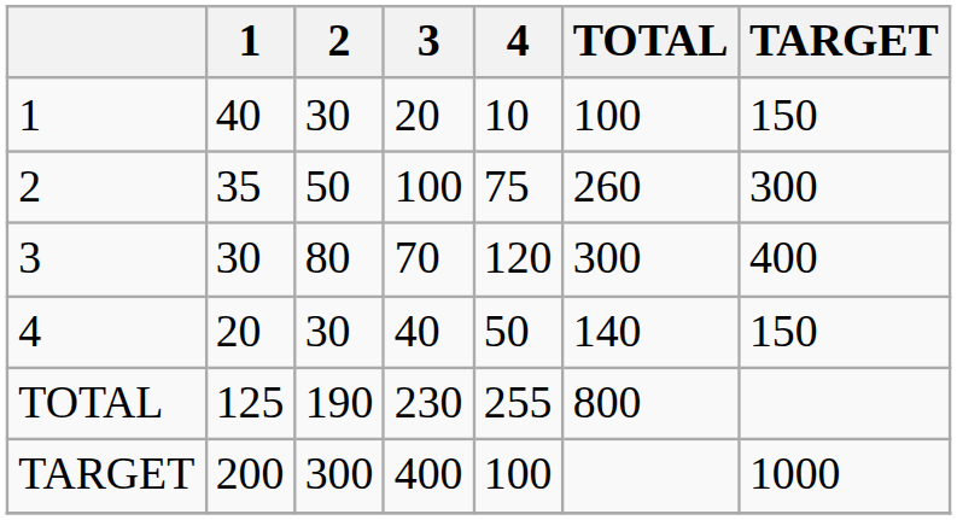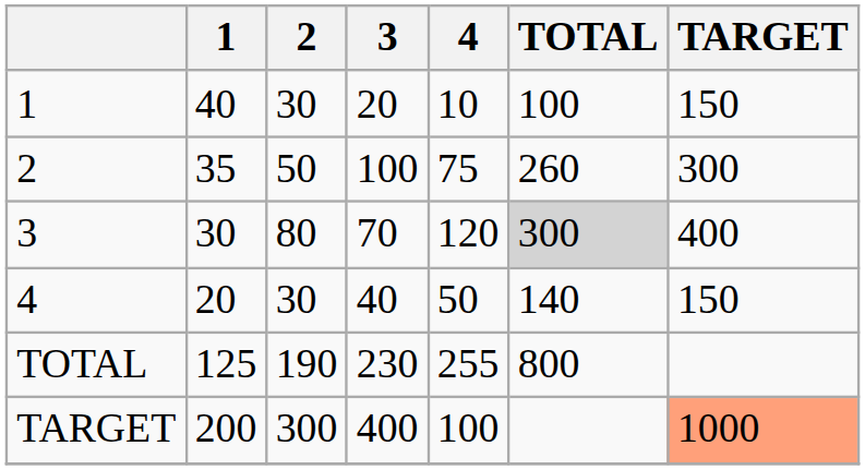row 4 | TOTAL: no background -> lightgrey background
row 7 | TARGET: no background -> lightsalmon background
